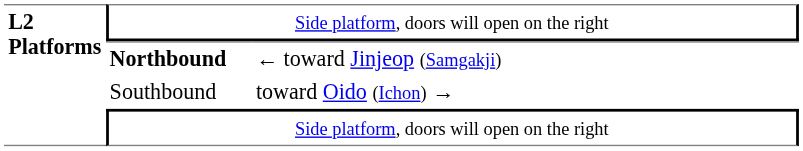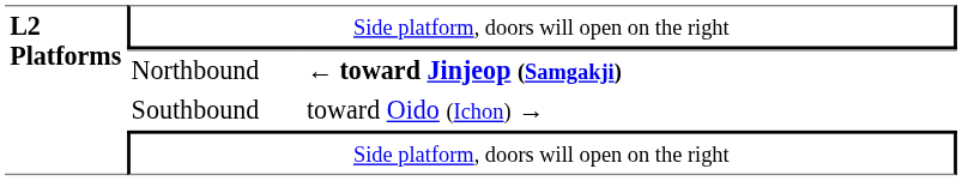Northbound | column 2: bold -> normal
Northbound | column 3: normal -> bold
